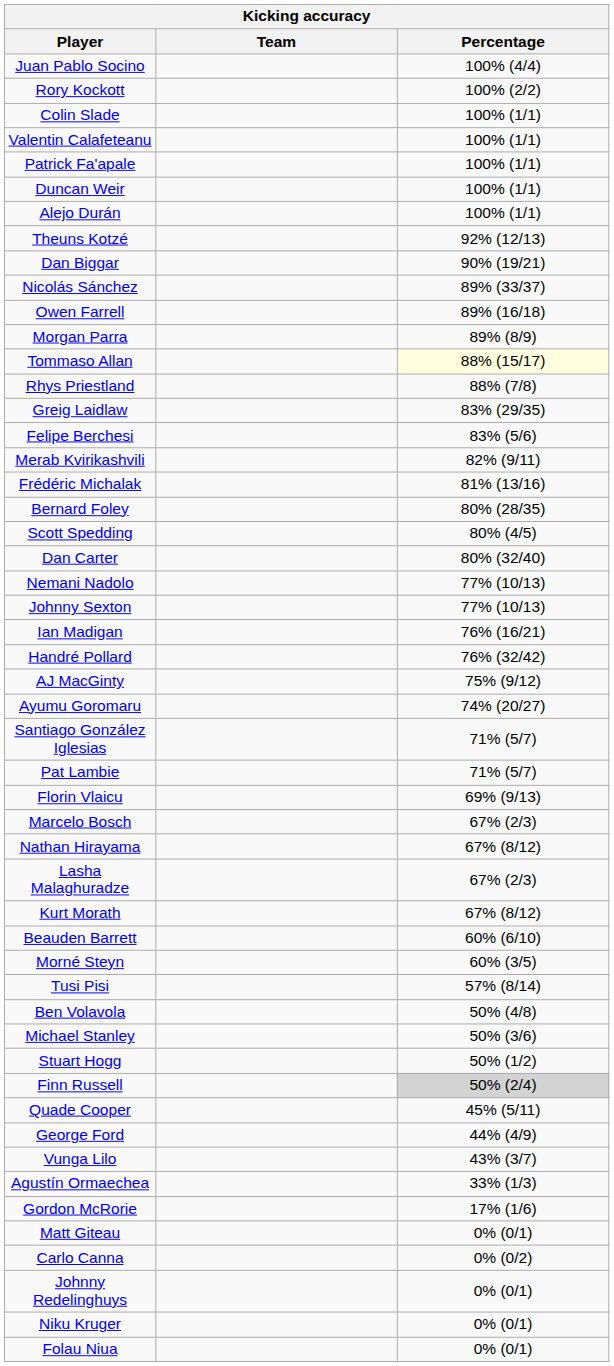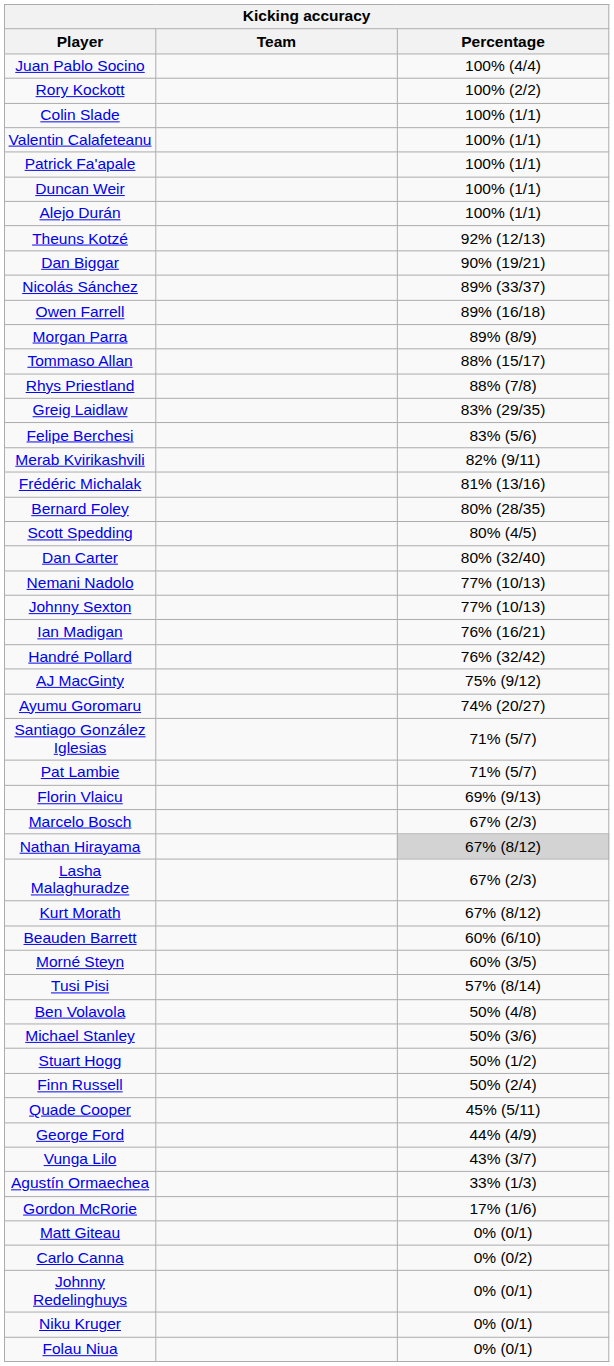Tommaso Allan | Percentage: lightyellow background -> no background
Nathan Hirayama | Percentage: no background -> lightgrey background
Finn Russell | Percentage: lightgrey background -> no background
